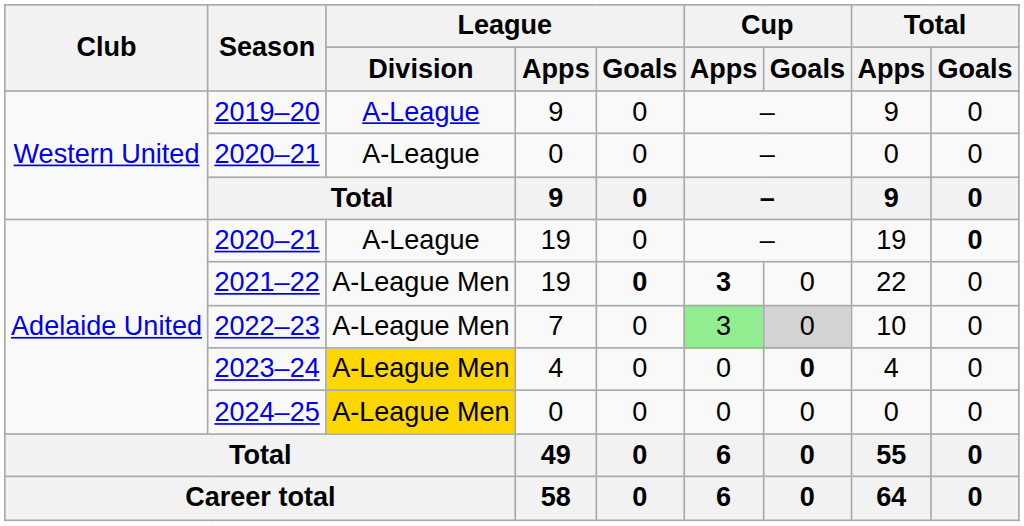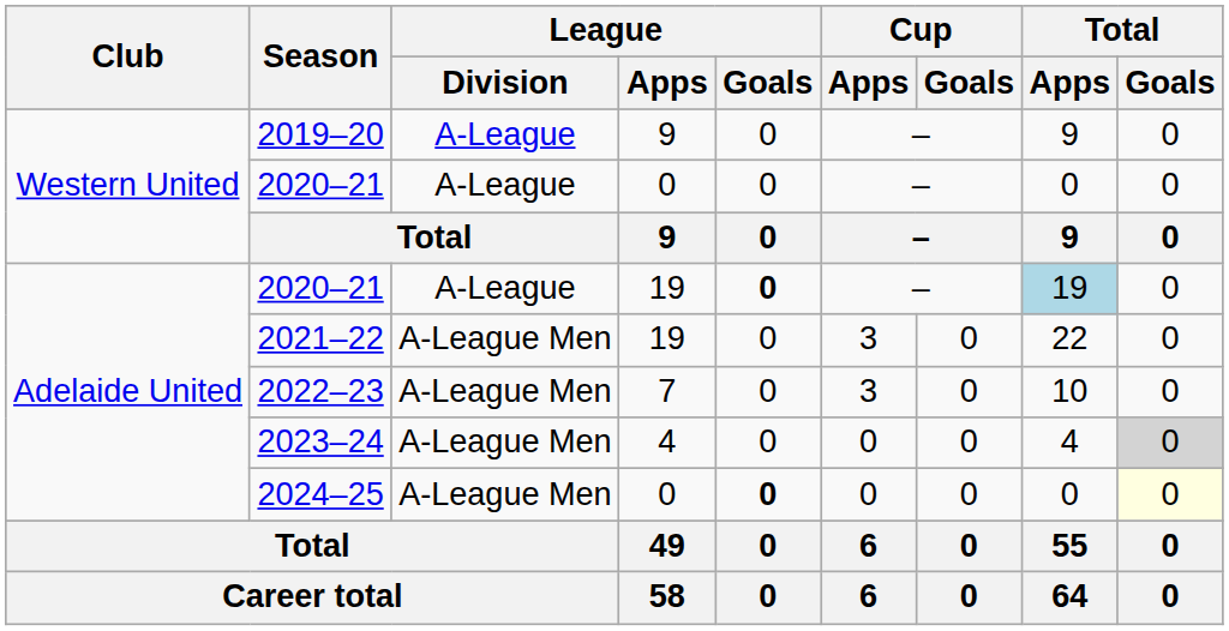2020–21 / 19 | League / Goals: normal -> bold
2020–21 / 19 | Total / Apps: no background -> lightblue background
2020–21 / 19 | Total / Goals: bold -> normal
2021–22 | League / Goals: bold -> normal
2021–22 | Cup / Apps: bold -> normal
2022–23 | Cup / Apps: lightgreen background -> no background
2022–23 | Cup / Goals: lightgrey background -> no background
2023–24 | League / Division: gold background -> no background
2023–24 | Cup / Goals: bold -> normal
2023–24 | Total / Goals: no background -> lightgrey background
2024–25 | League / Division: gold background -> no background
2024–25 | League / Goals: normal -> bold
2024–25 | Total / Goals: no background -> lightyellow background
